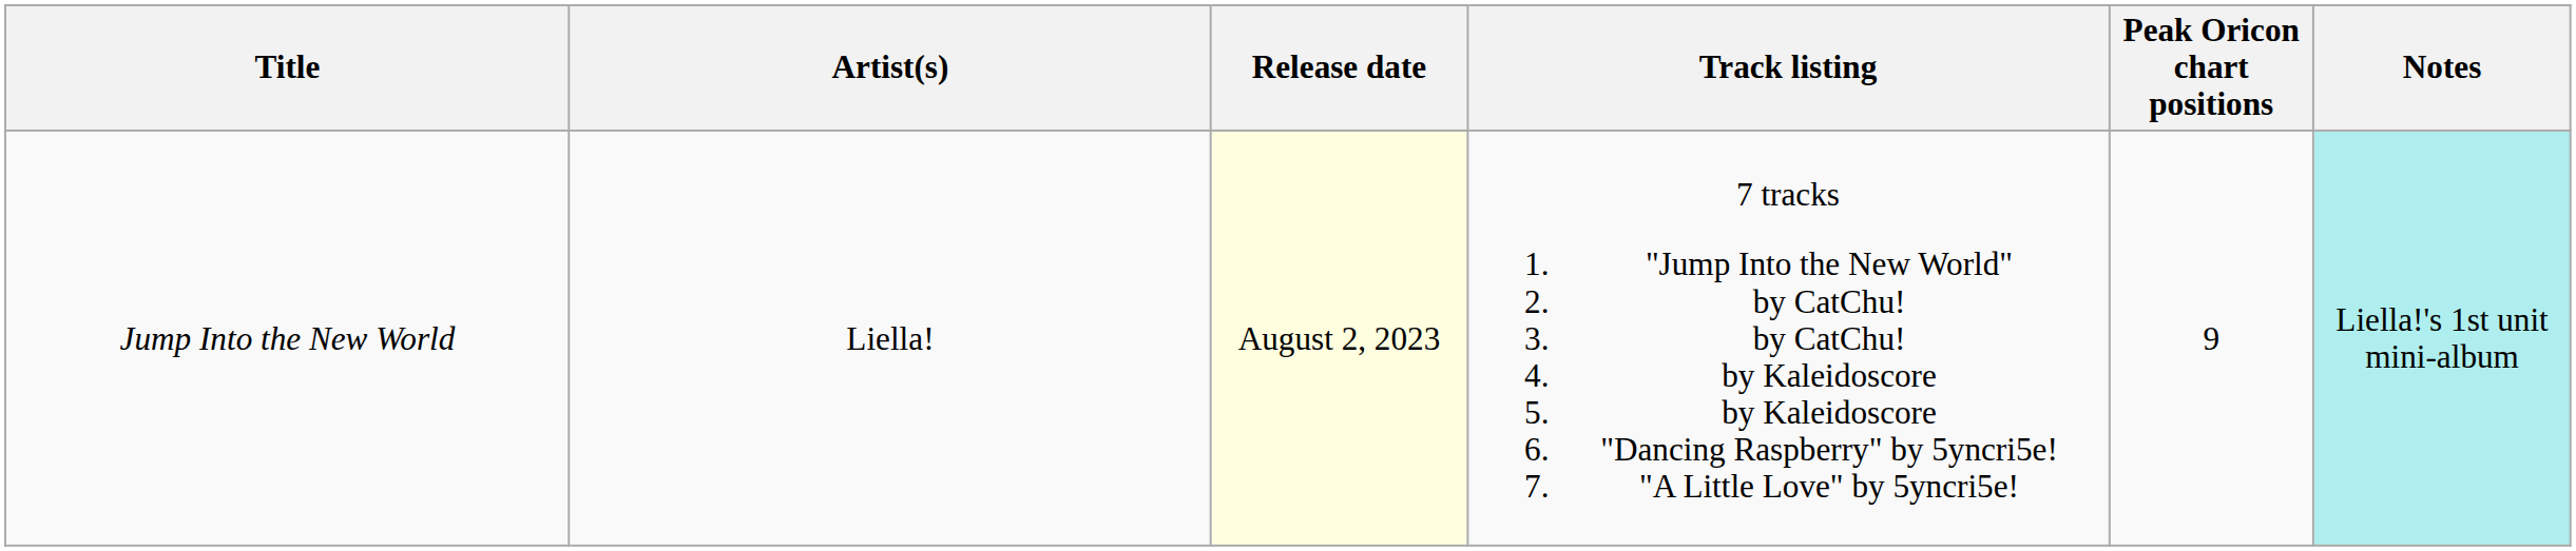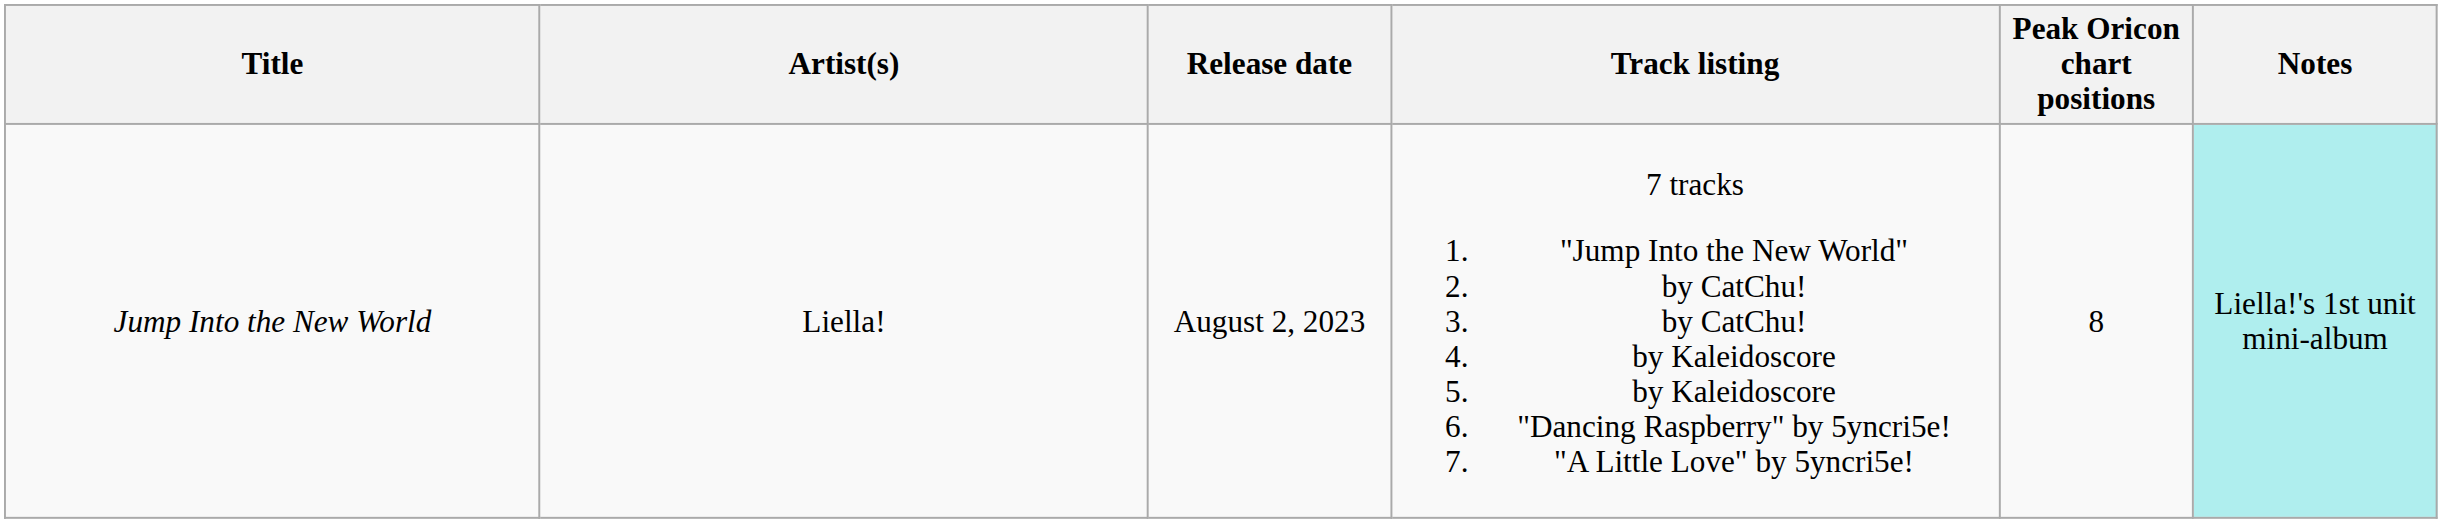Jump Into the New World | Release date: lightyellow background -> no background
Jump Into the New World | Peak Oricon chart positions: 9 -> 8
